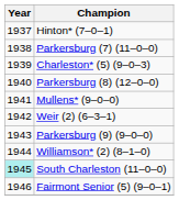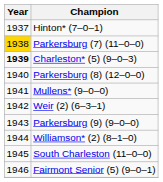Parkersburg (7) (11–0–0) | Year: no background -> gold background
Charleston* (5) (9–0–3) | Year: normal -> bold
South Charleston (11–0–0) | Year: paleturquoise background -> no background
